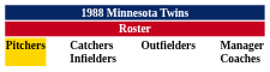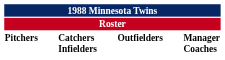Pitchers | column 1: gold background -> no background
